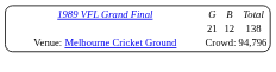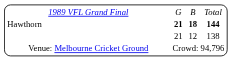+ row: Hawthorn | 21 | 18 | 144
